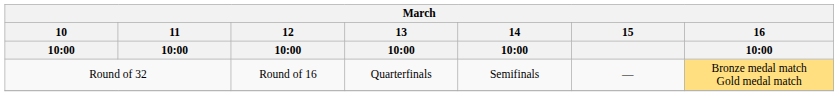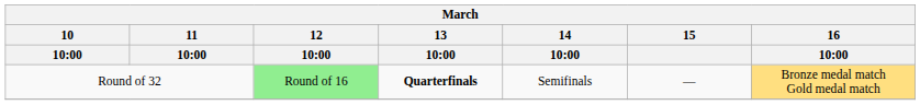Round of 32 | 12 / 10:00: no background -> lightgreen background
Round of 32 | 13 / 10:00: normal -> bold
